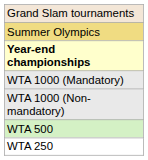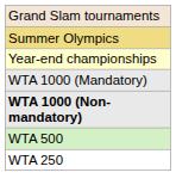row 3 | column 1: bold -> normal
row 5 | column 1: normal -> bold
